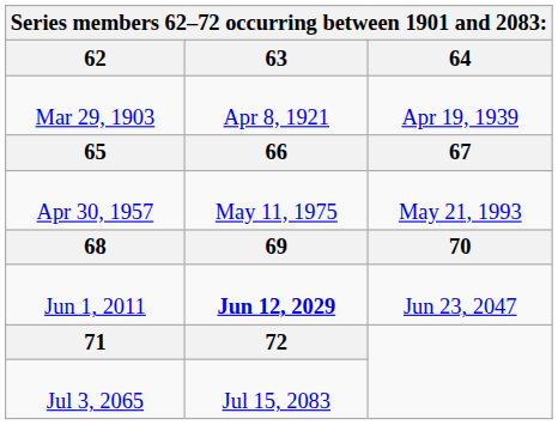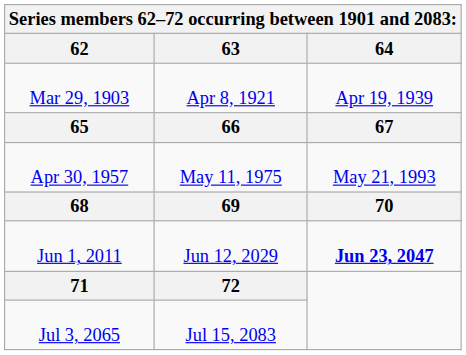Jun 1, 2011 | 63: bold -> normal
Jun 1, 2011 | 64: normal -> bold
